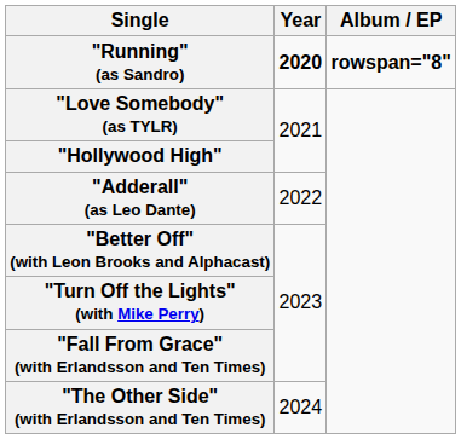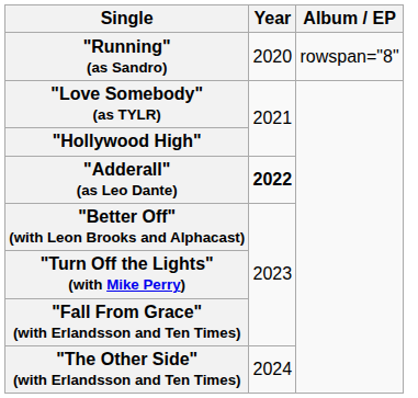"Running" (as Sandro) | Year: bold -> normal
"Running" (as Sandro) | Album / EP: bold -> normal
"Adderall" (as Leo Dante) | Year: normal -> bold
